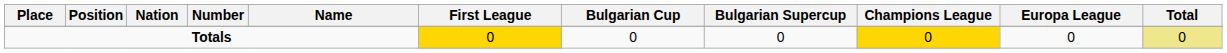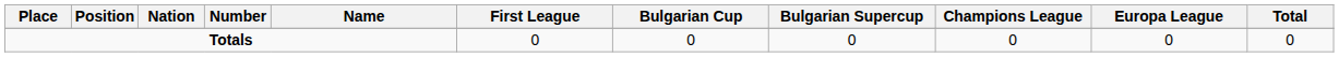row 2 | First League: gold background -> no background
row 2 | Champions League: gold background -> no background
row 2 | Total: khaki background -> no background
